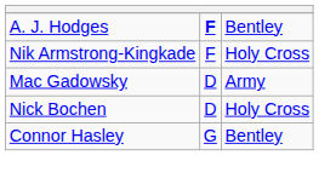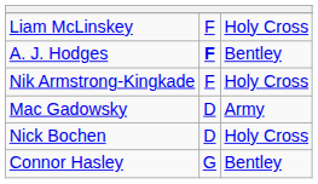+ row: Liam McLinskey | F | Holy Cross
